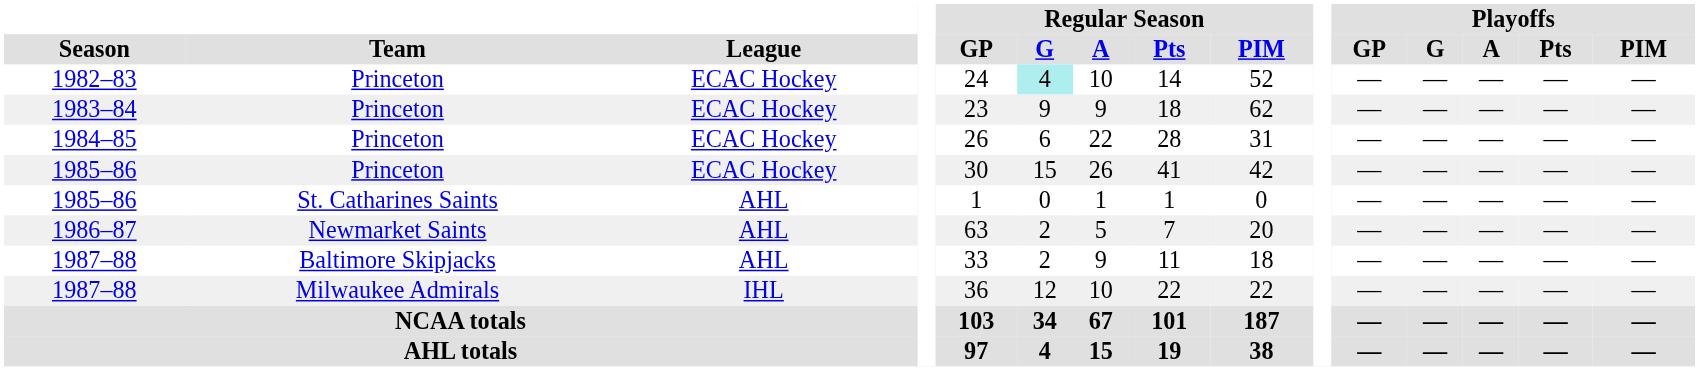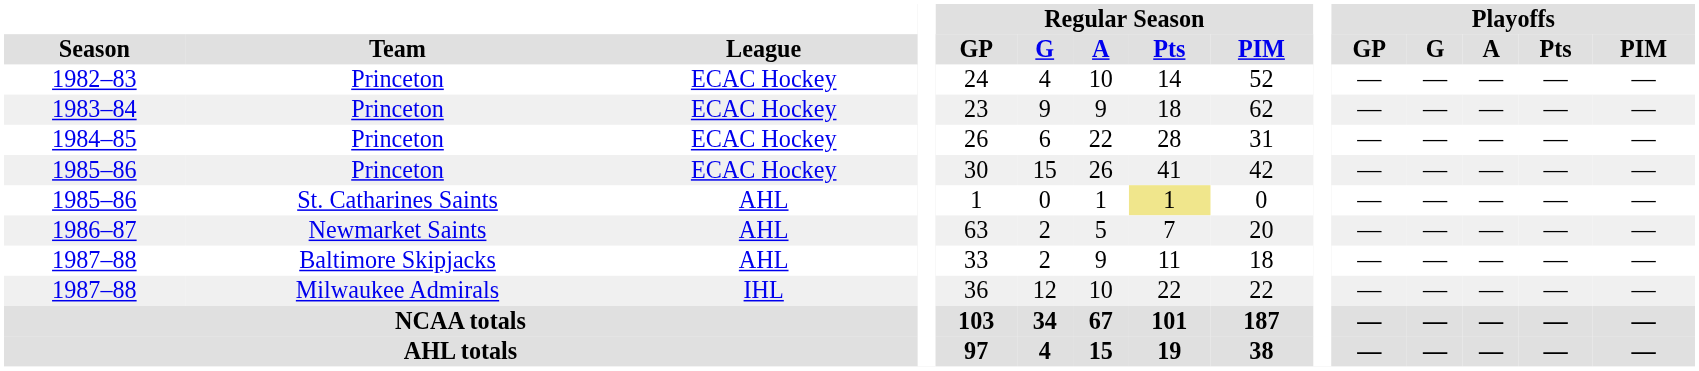1982–83 | Regular Season / G: paleturquoise background -> no background
1985–86 / St. Catharines Saints | Regular Season / Pts: no background -> khaki background
